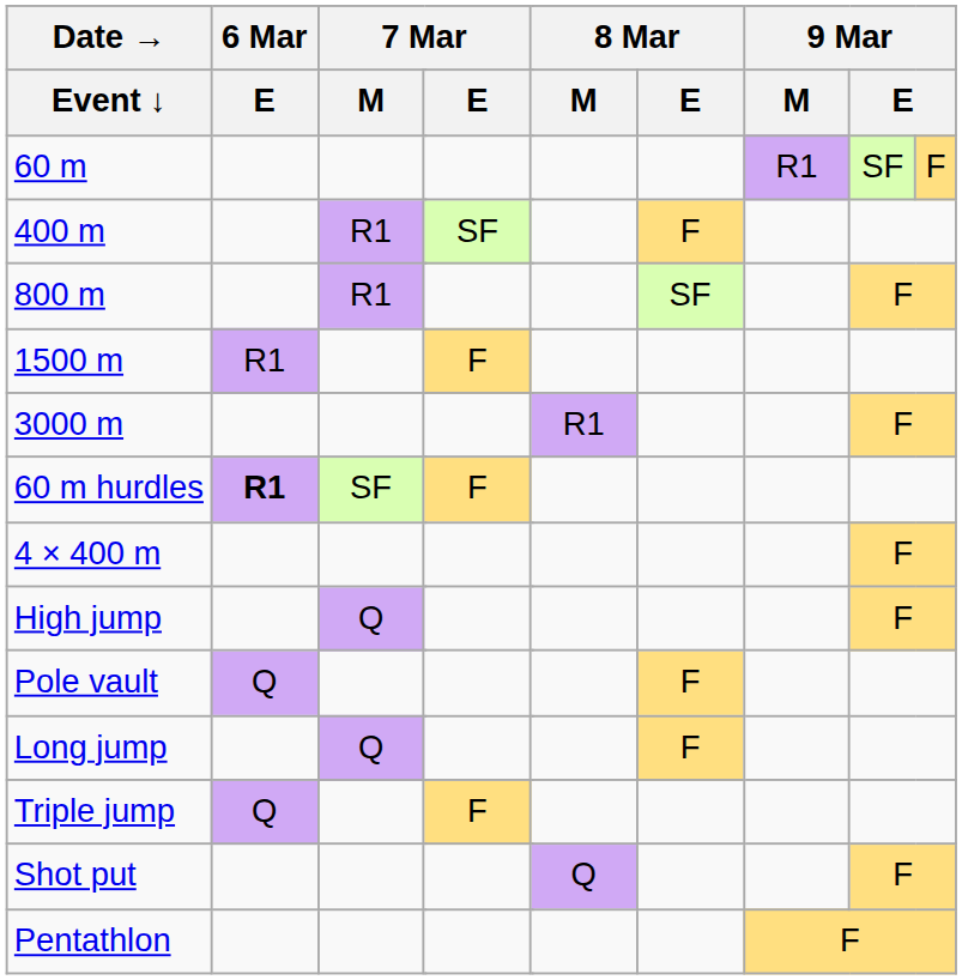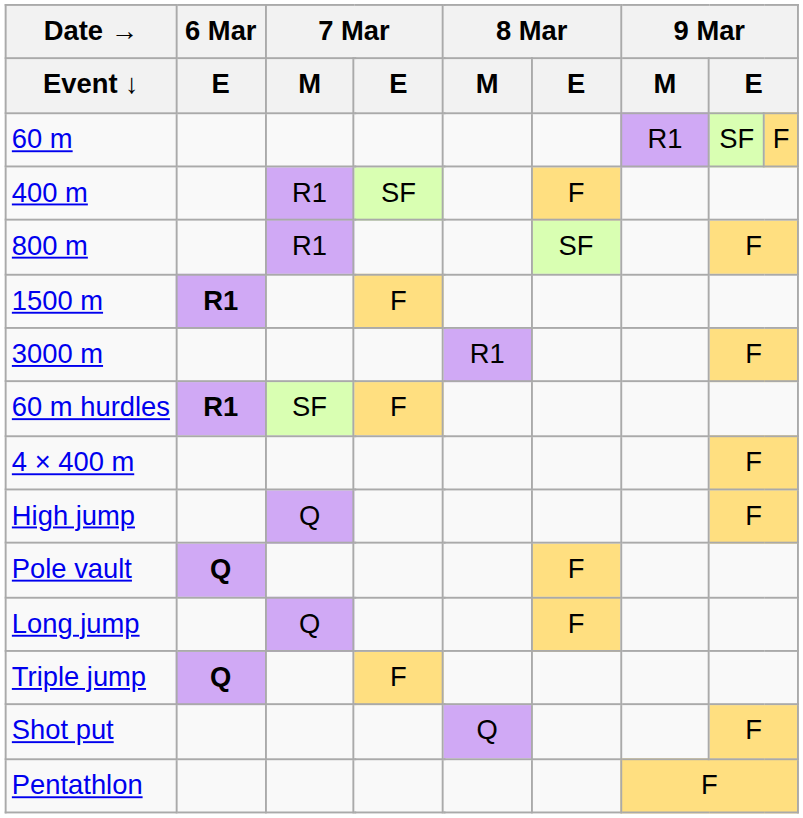1500 m | 6 Mar / E: normal -> bold
Pole vault | 6 Mar / E: normal -> bold
Triple jump | 6 Mar / E: normal -> bold
